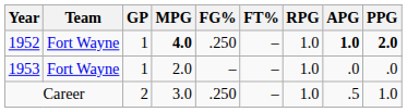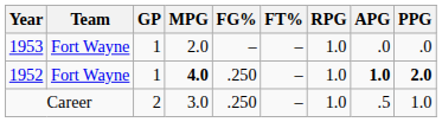rows swapped: 1952 <-> 1953
